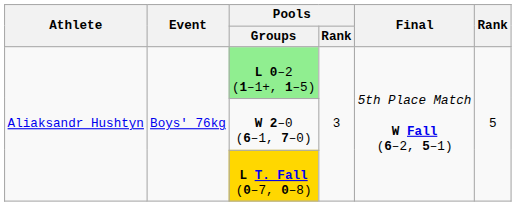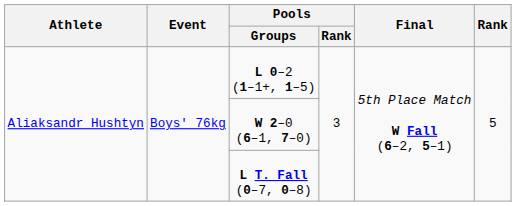L 0–2 (1–1+, 1–5) | Pools / Groups: lightgreen background -> no background
L T. Fall (0–7, 0–8) | Pools / Groups: gold background -> no background
